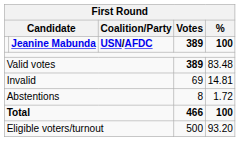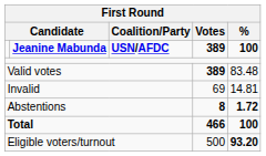Abstentions | First Round / Votes: normal -> bold
Abstentions | First Round / %: normal -> bold
Eligible voters/turnout | First Round / %: normal -> bold
